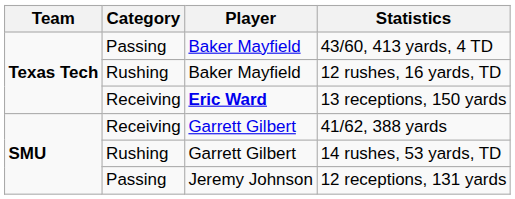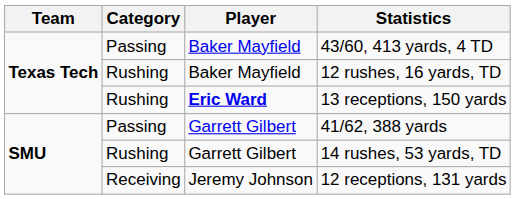13 receptions, 150 yards | Category: Receiving -> Rushing
41/62, 388 yards | Category: Receiving -> Passing
12 receptions, 131 yards | Category: Passing -> Receiving
